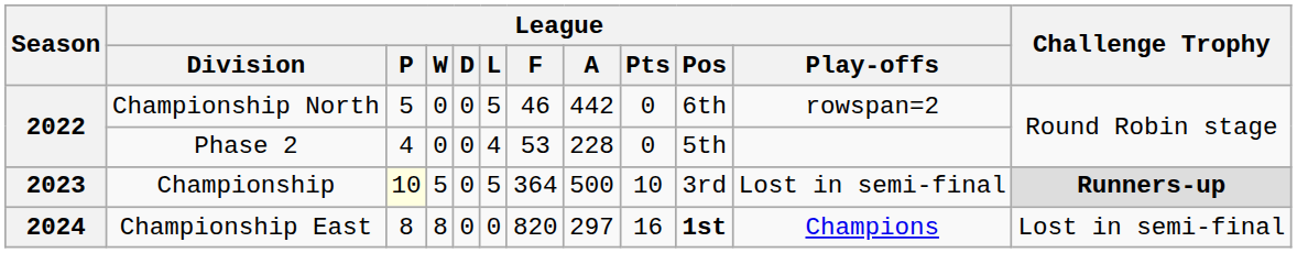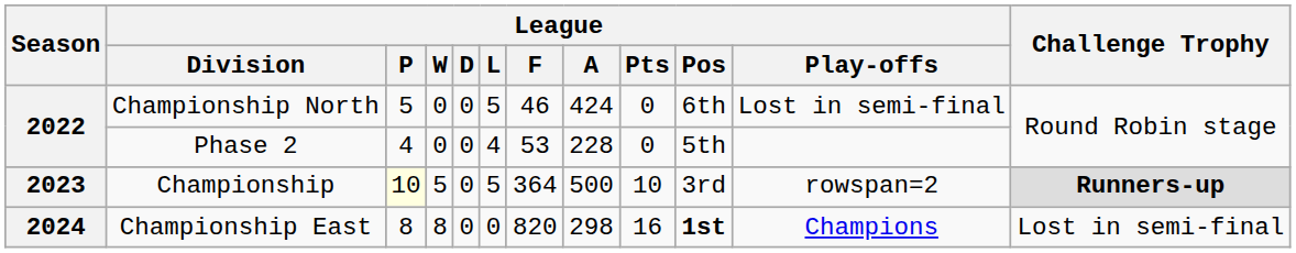Championship North | League / A: 442 -> 424
Championship North | League / Play-offs: rowspan=2 -> Lost in semi-final
Championship | League / Play-offs: Lost in semi-final -> rowspan=2
Championship East | League / A: 297 -> 298
